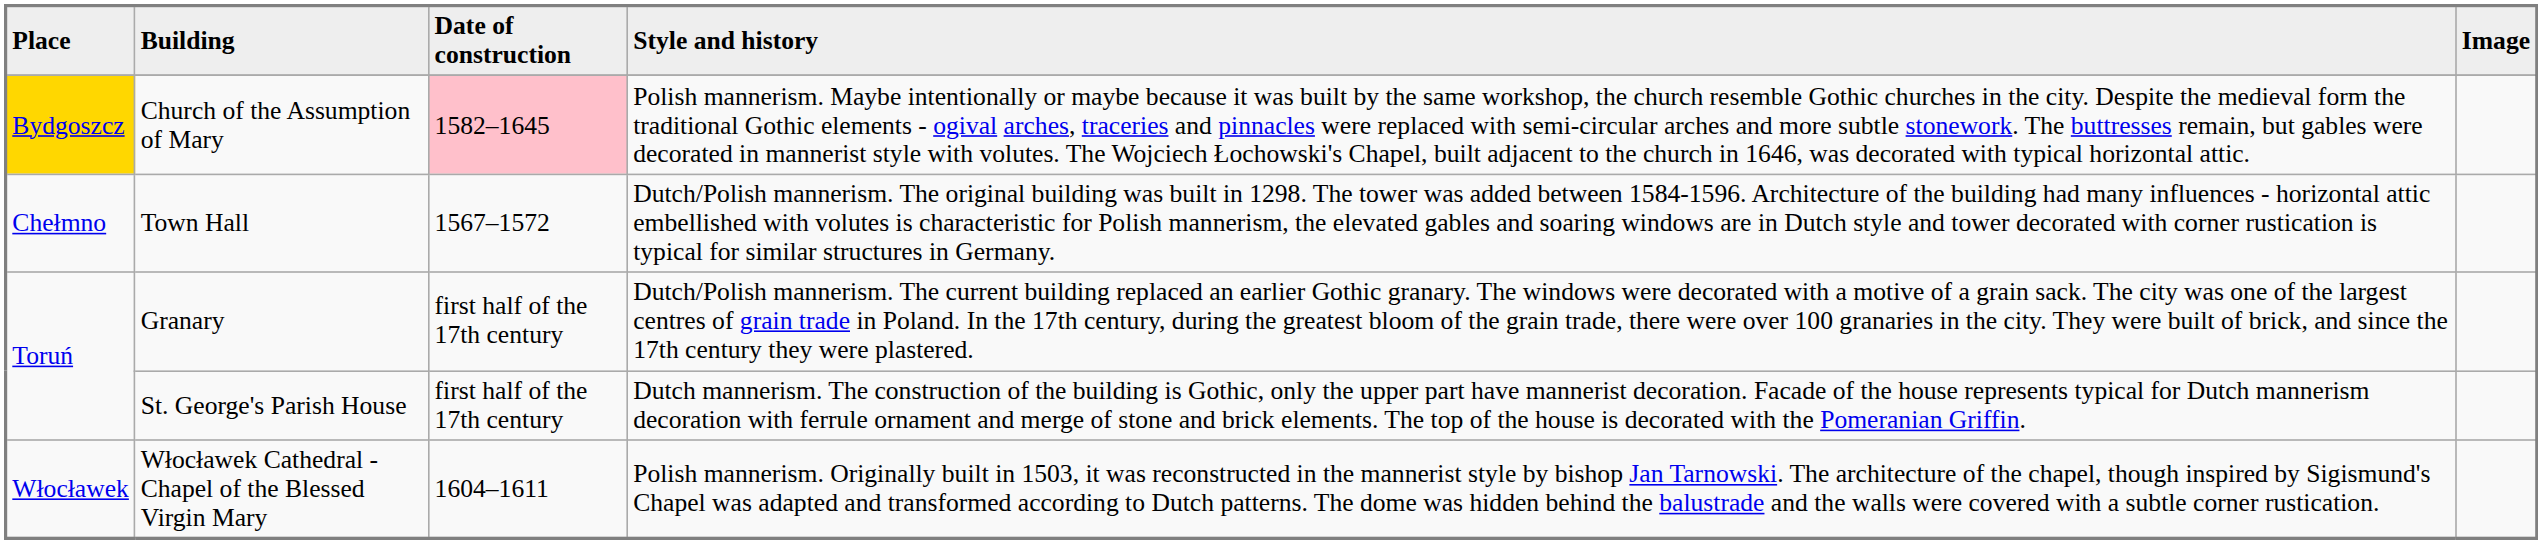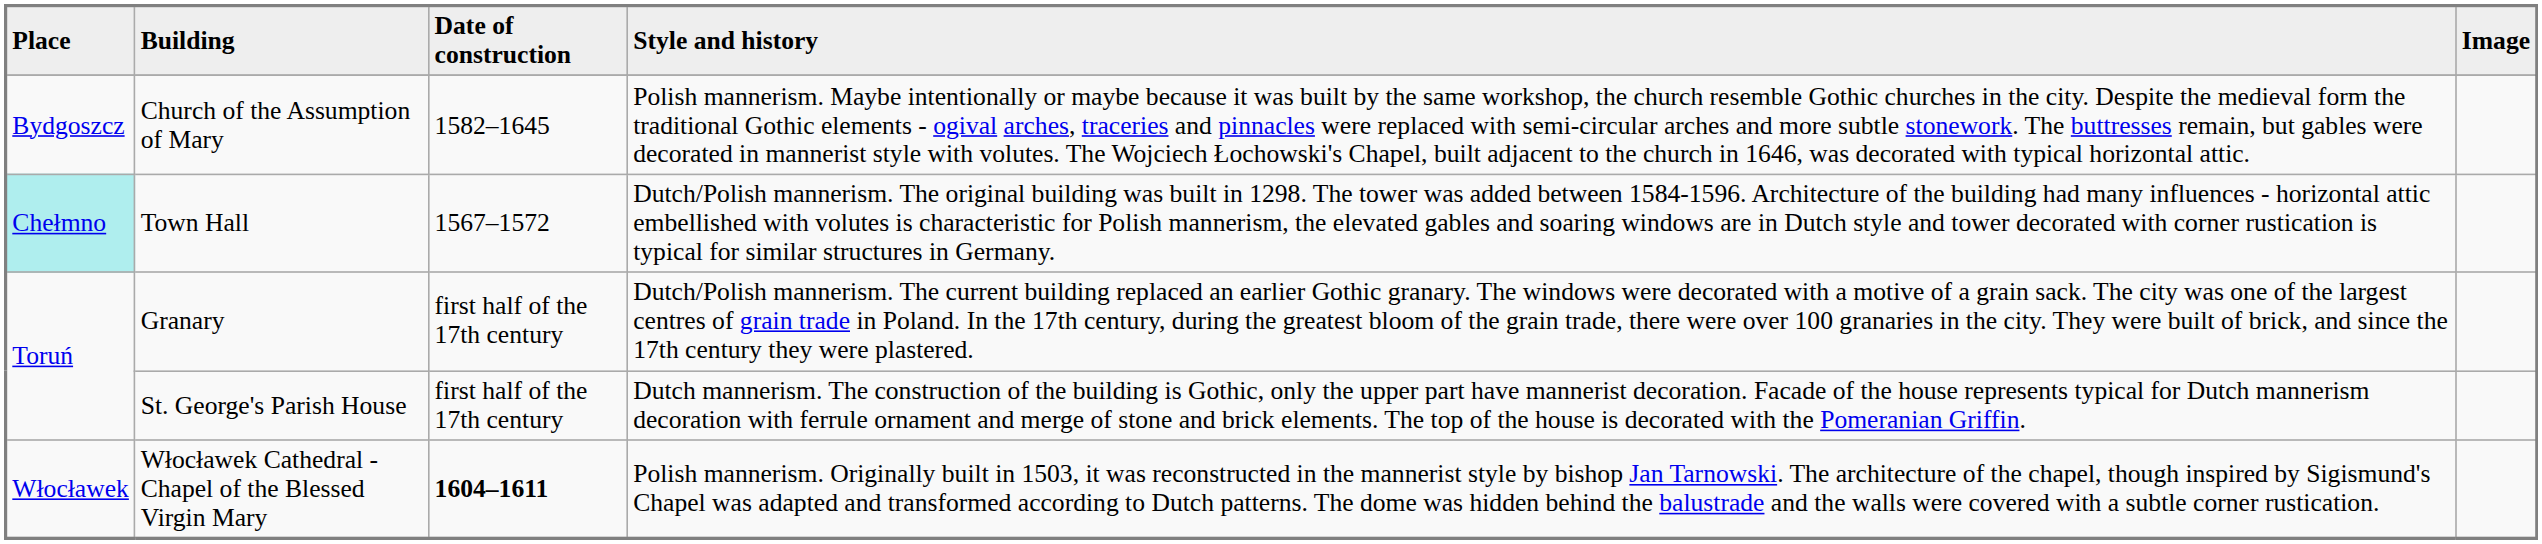Church of the Assumption of Mary | Place: gold background -> no background
Church of the Assumption of Mary | Date of construction: pink background -> no background
Town Hall | Place: no background -> paleturquoise background
Włocławek Cathedral - Chapel of the Blessed Virgin Mary | Date of construction: normal -> bold
